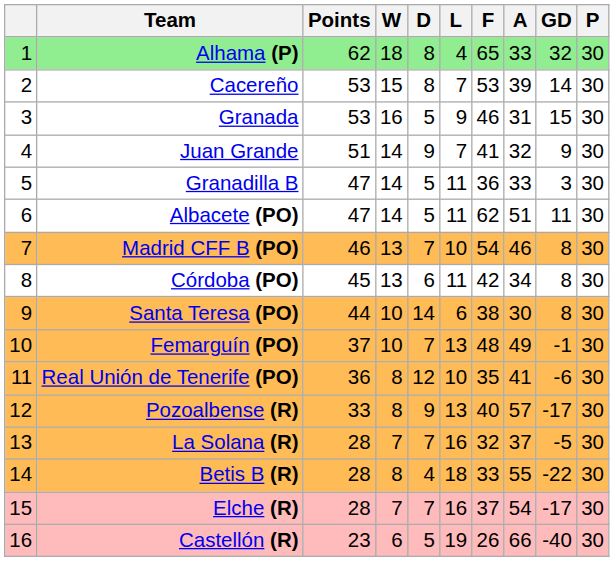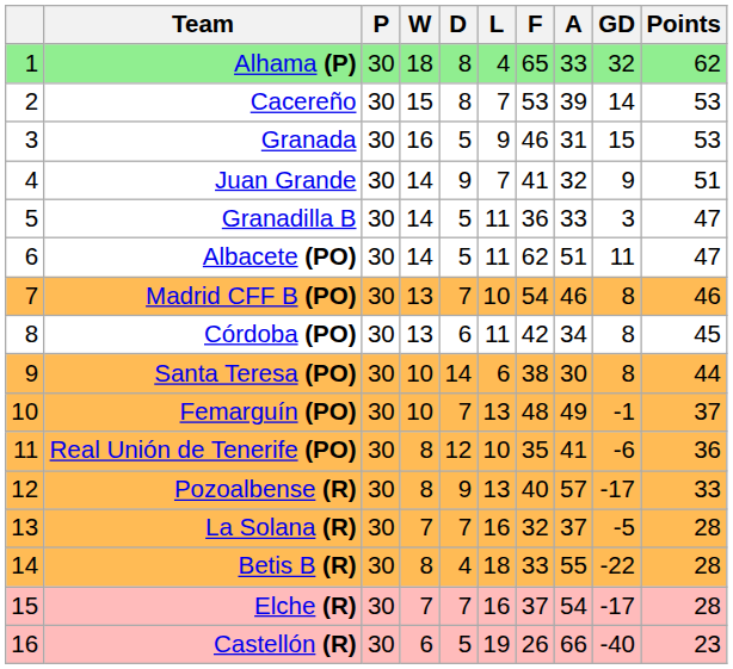columns swapped: P <-> Points
